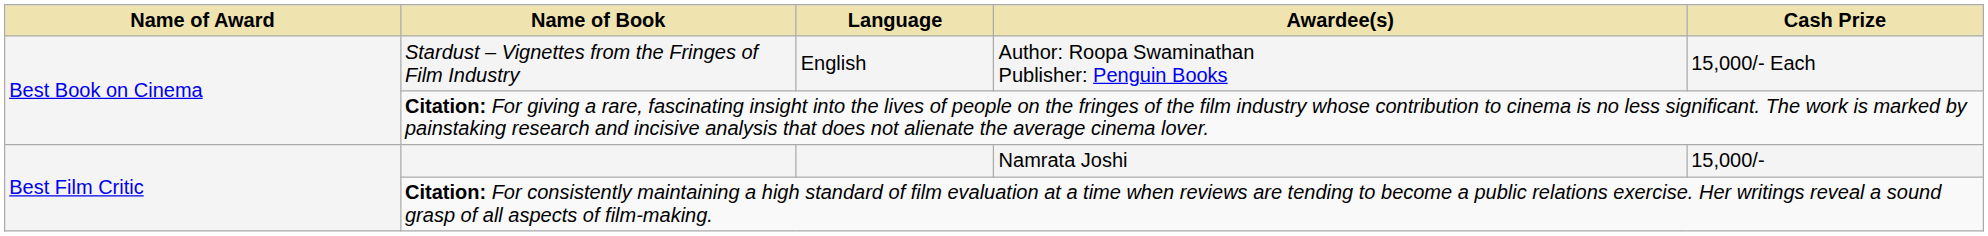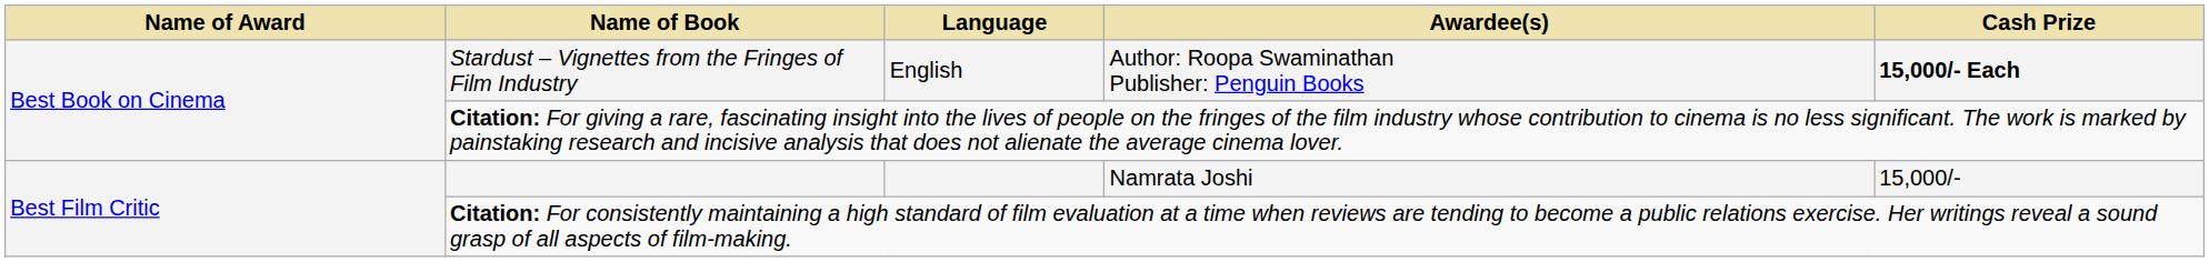Stardust – Vignettes from the Fringes of Film Industry | Cash Prize: normal -> bold
